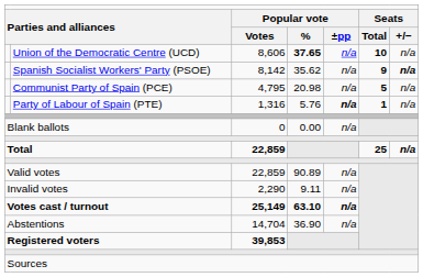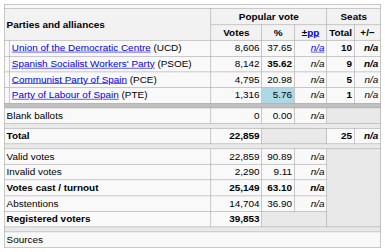Union of the Democratic Centre (UCD) | column 4: bold -> normal
Union of the Democratic Centre (UCD) | column 7: normal -> bold
Spanish Socialist Workers' Party (PSOE) | column 4: normal -> bold
Party of Labour of Spain (PTE) | column 4: no background -> lightblue background
Party of Labour of Spain (PTE) | column 5: bold -> normal
